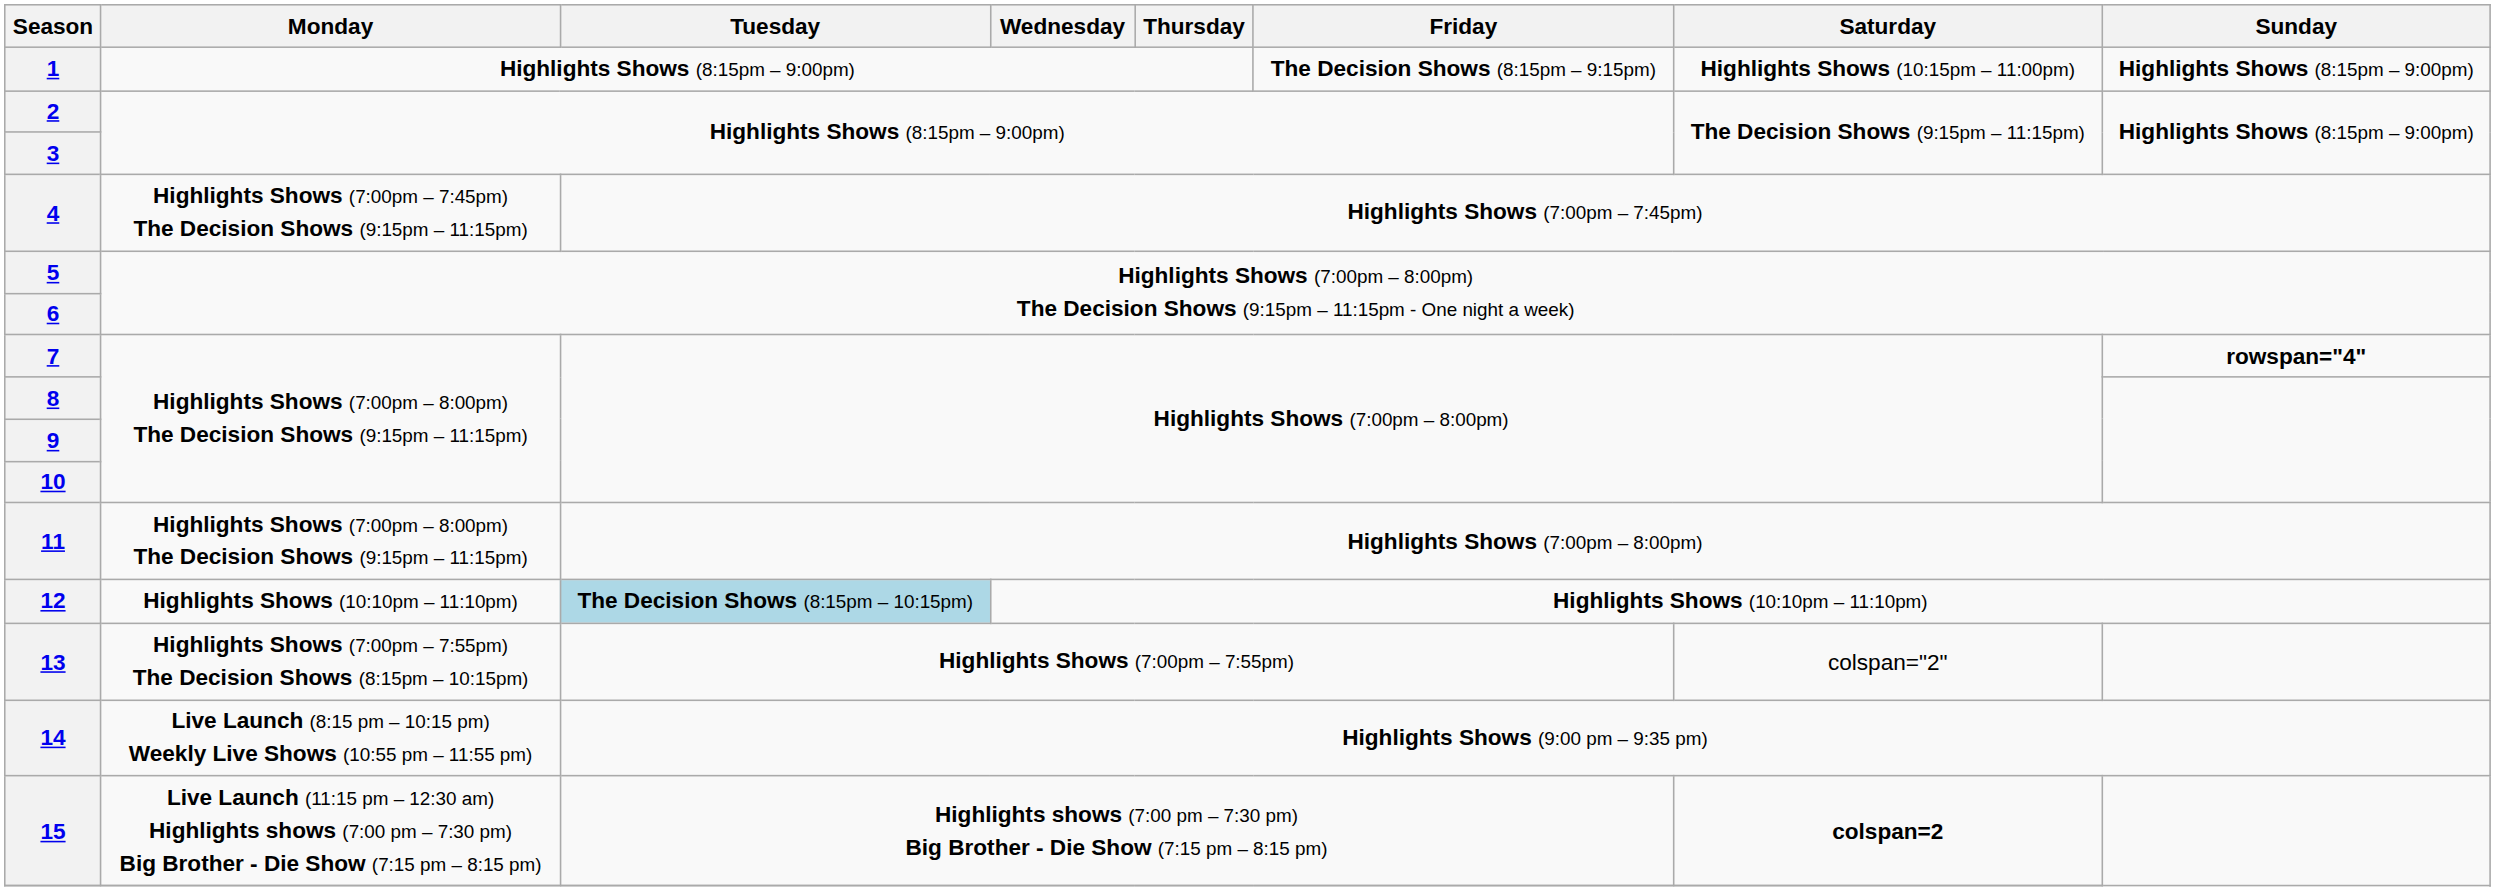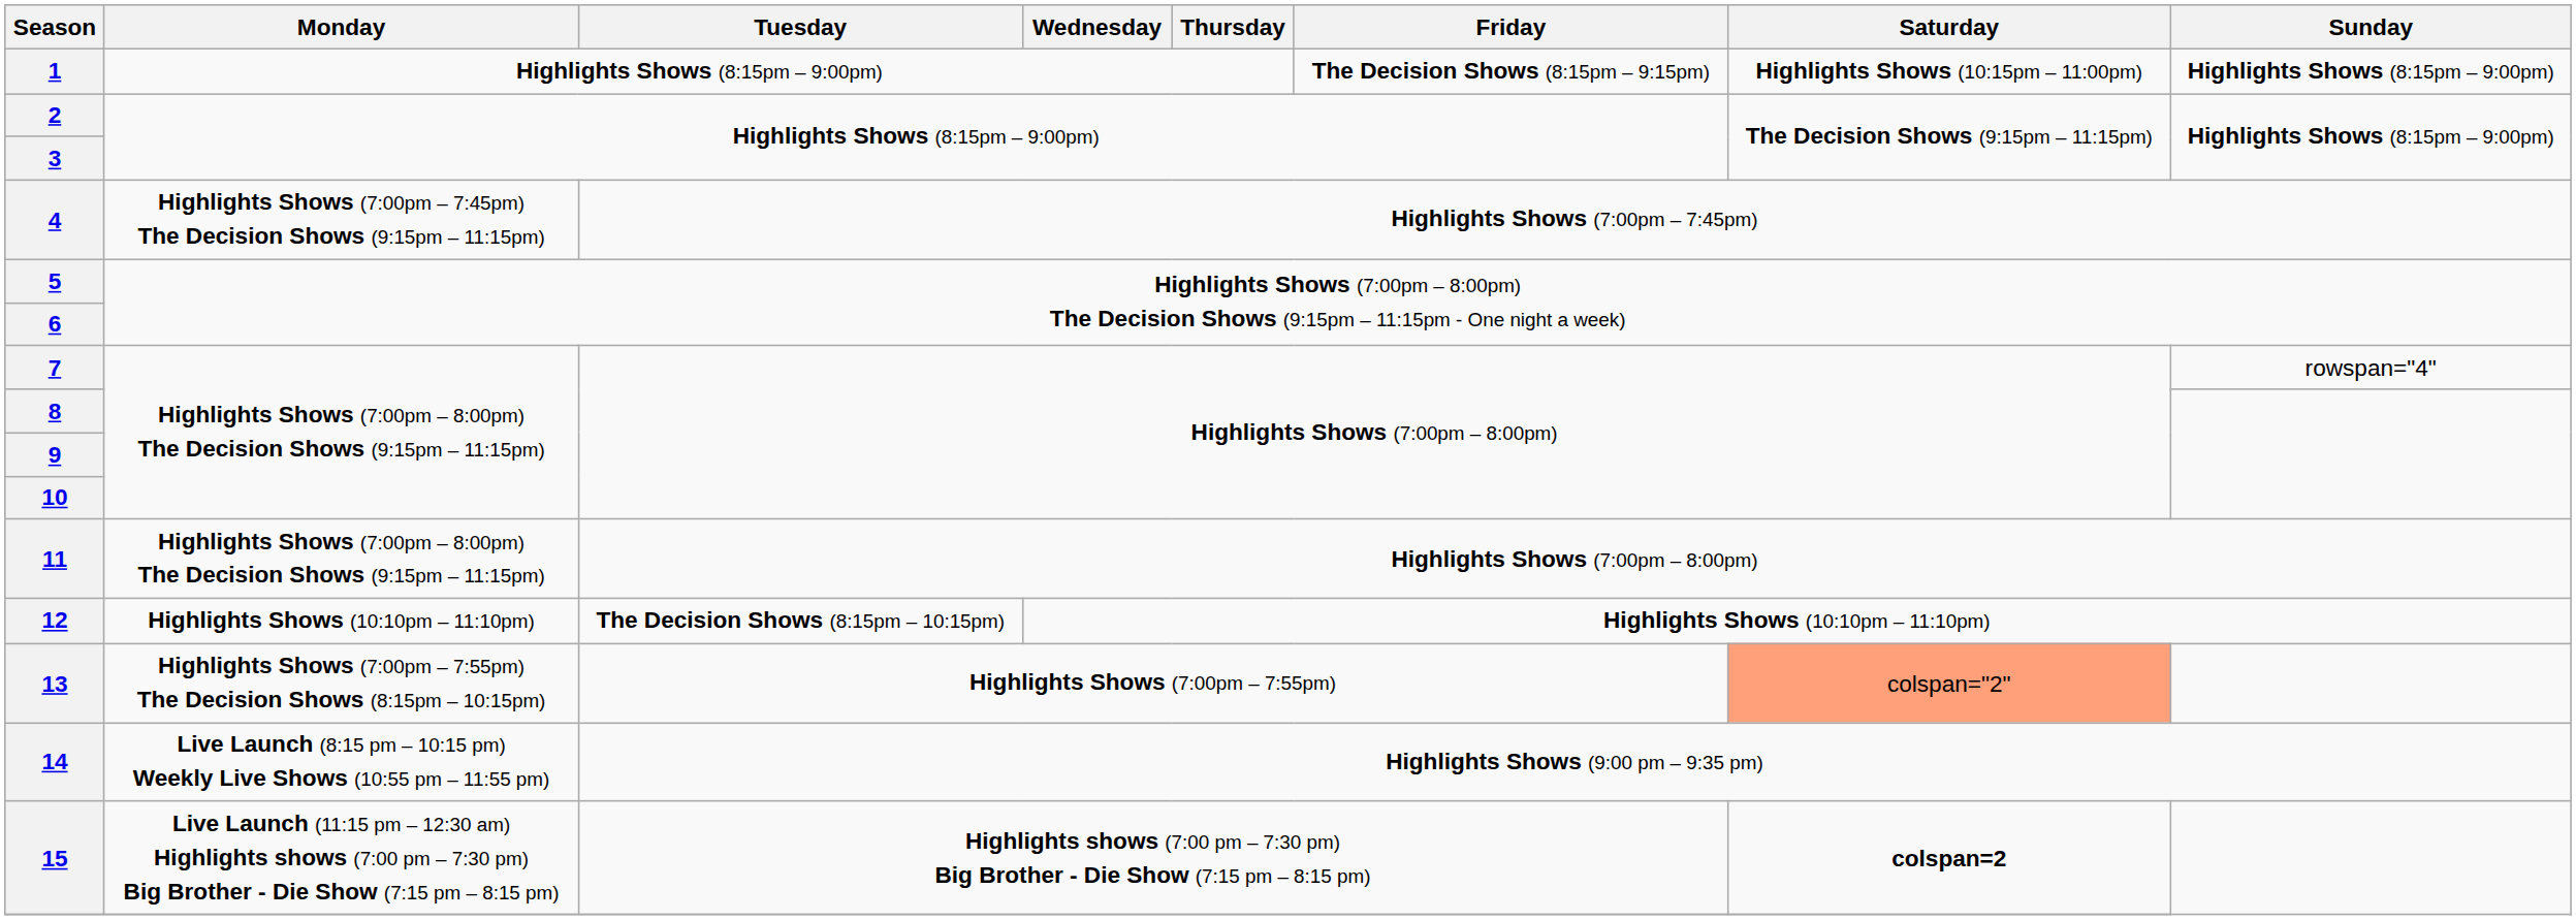7 | Sunday: bold -> normal
12 | Tuesday: lightblue background -> no background
13 | Saturday: no background -> lightsalmon background
